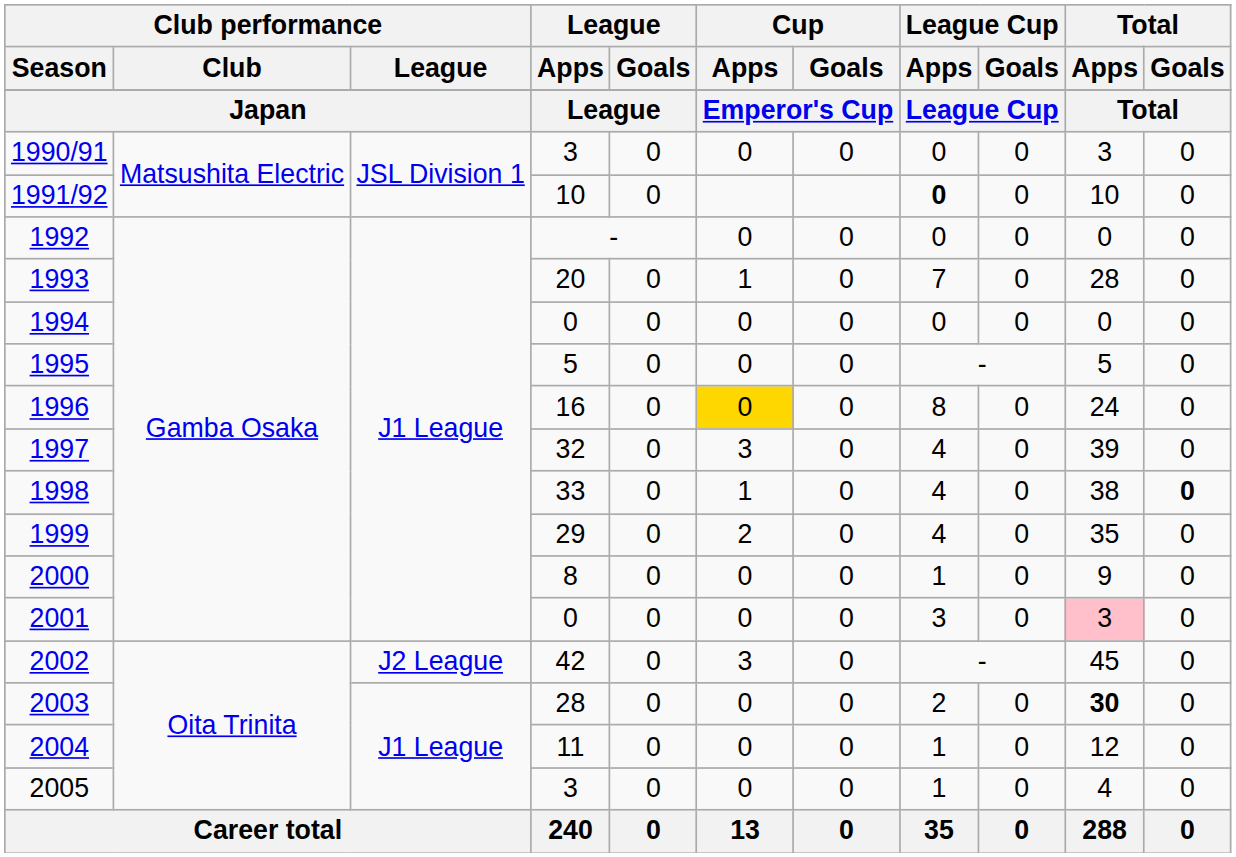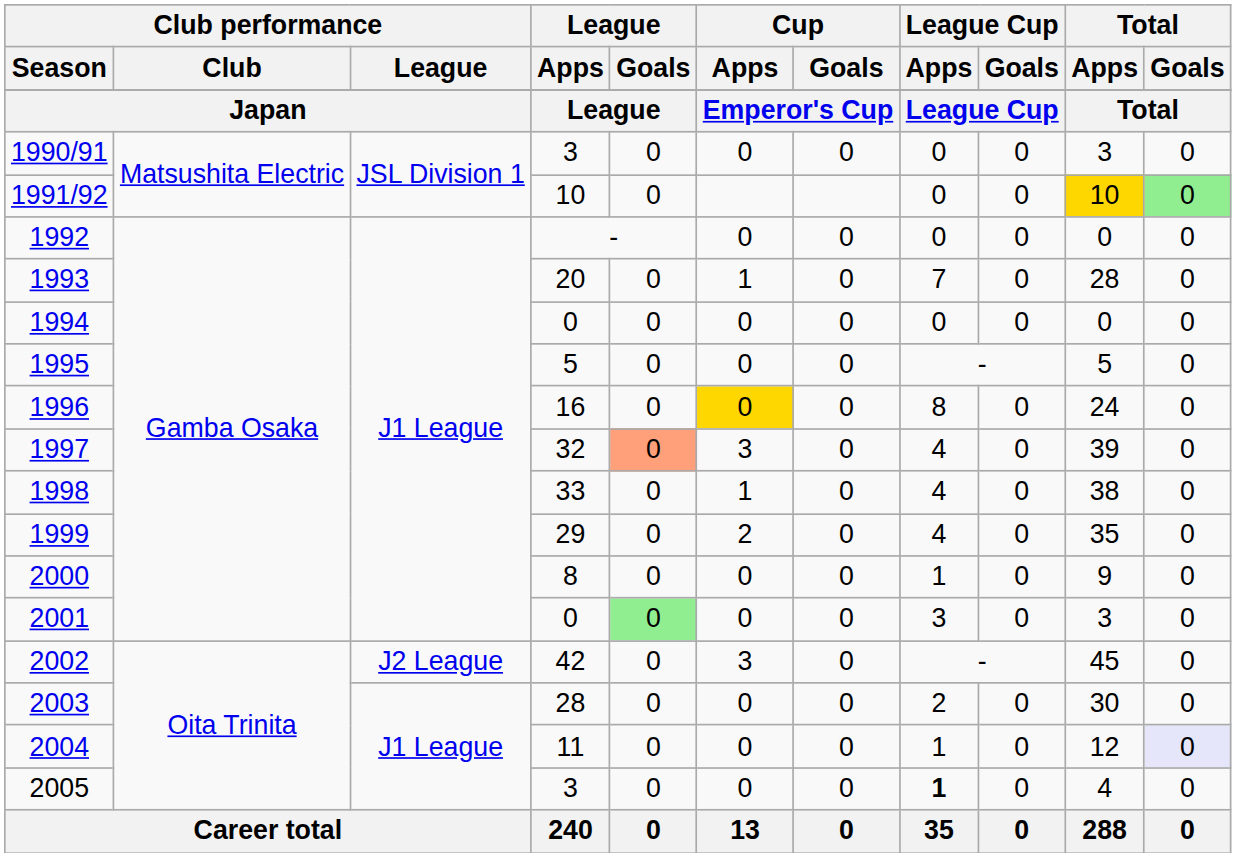1991/92 | League Cup / Apps: bold -> normal
1991/92 | Total / Apps: no background -> gold background
1991/92 | Total / Goals: no background -> lightgreen background
1997 | League / Goals: no background -> lightsalmon background
1998 | Total / Goals: bold -> normal
2001 | League / Goals: no background -> lightgreen background
2001 | Total / Apps: pink background -> no background
2003 | Total / Apps: bold -> normal
2004 | Total / Goals: no background -> lavender background
2005 | League Cup / Apps: normal -> bold
